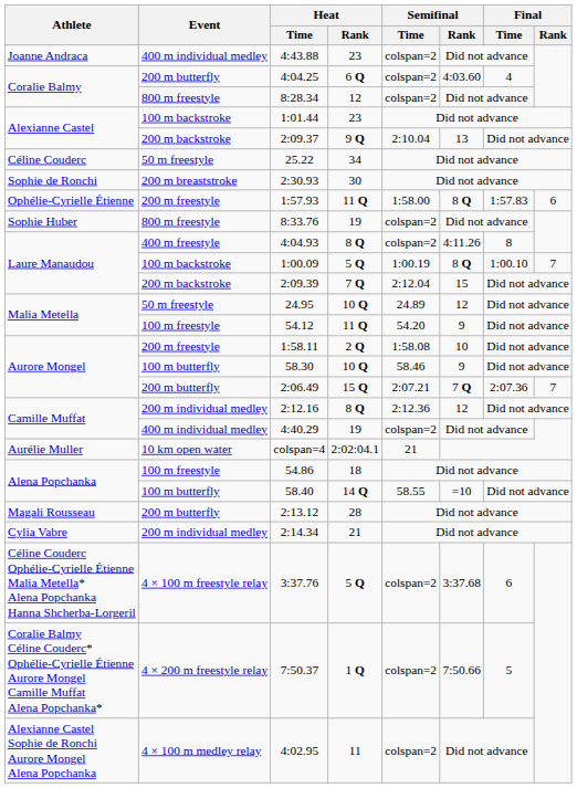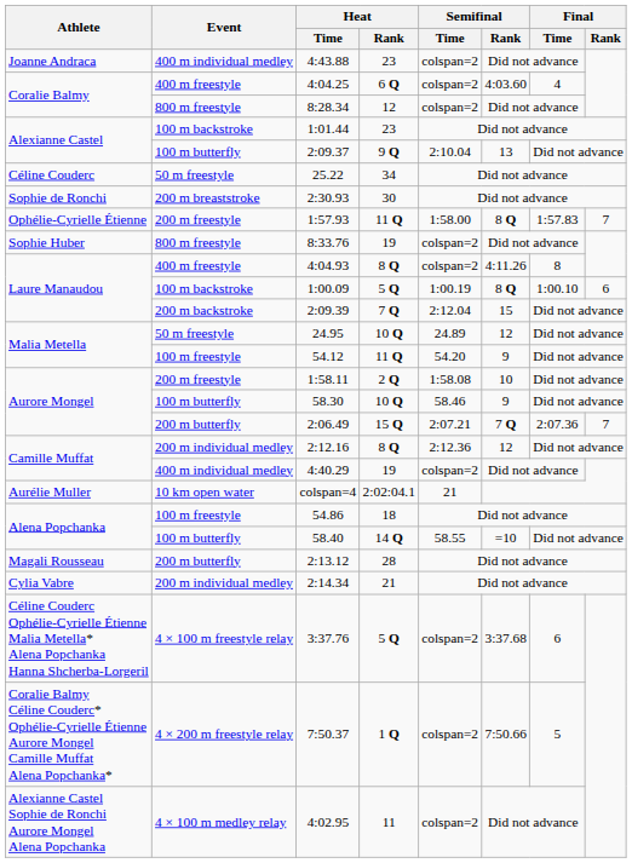4:04.25 | Event: 200 m butterfly -> 400 m freestyle
2:09.37 | Event: 200 m backstroke -> 100 m butterfly
1:57.93 | Final / Rank: 6 -> 7
1:00.09 | Final / Rank: 7 -> 6
